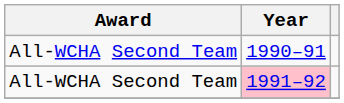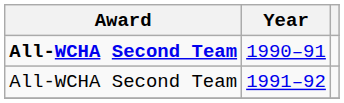row 2 | Award: normal -> bold
row 3 | Year: pink background -> no background
